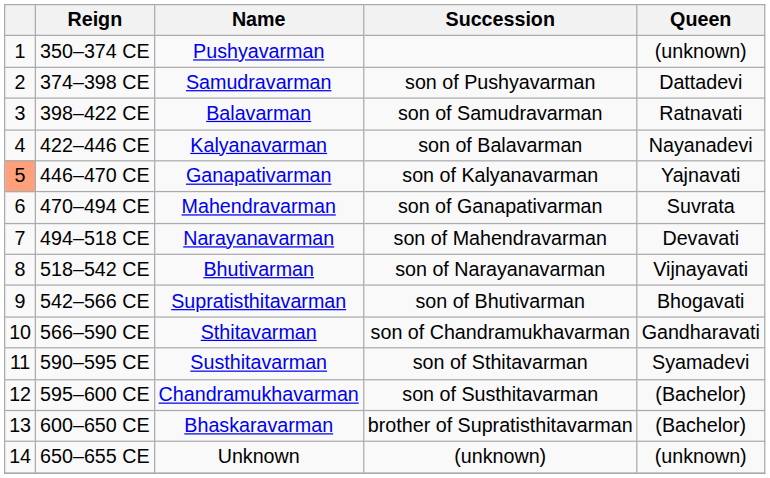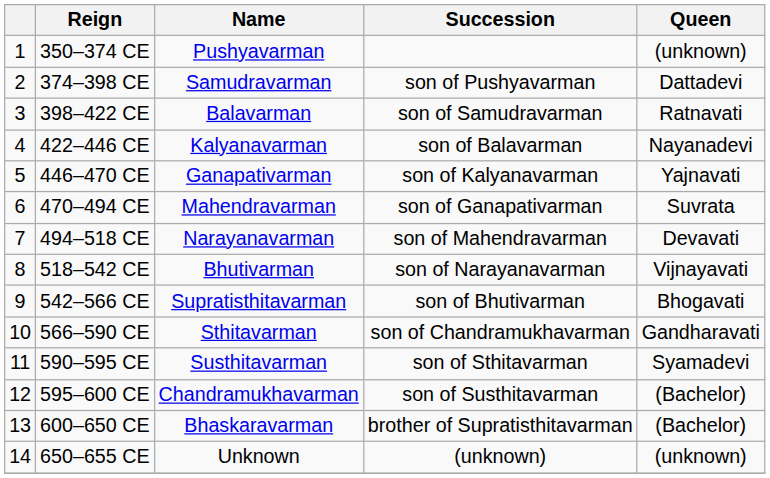446–470 CE | column 1: lightsalmon background -> no background
